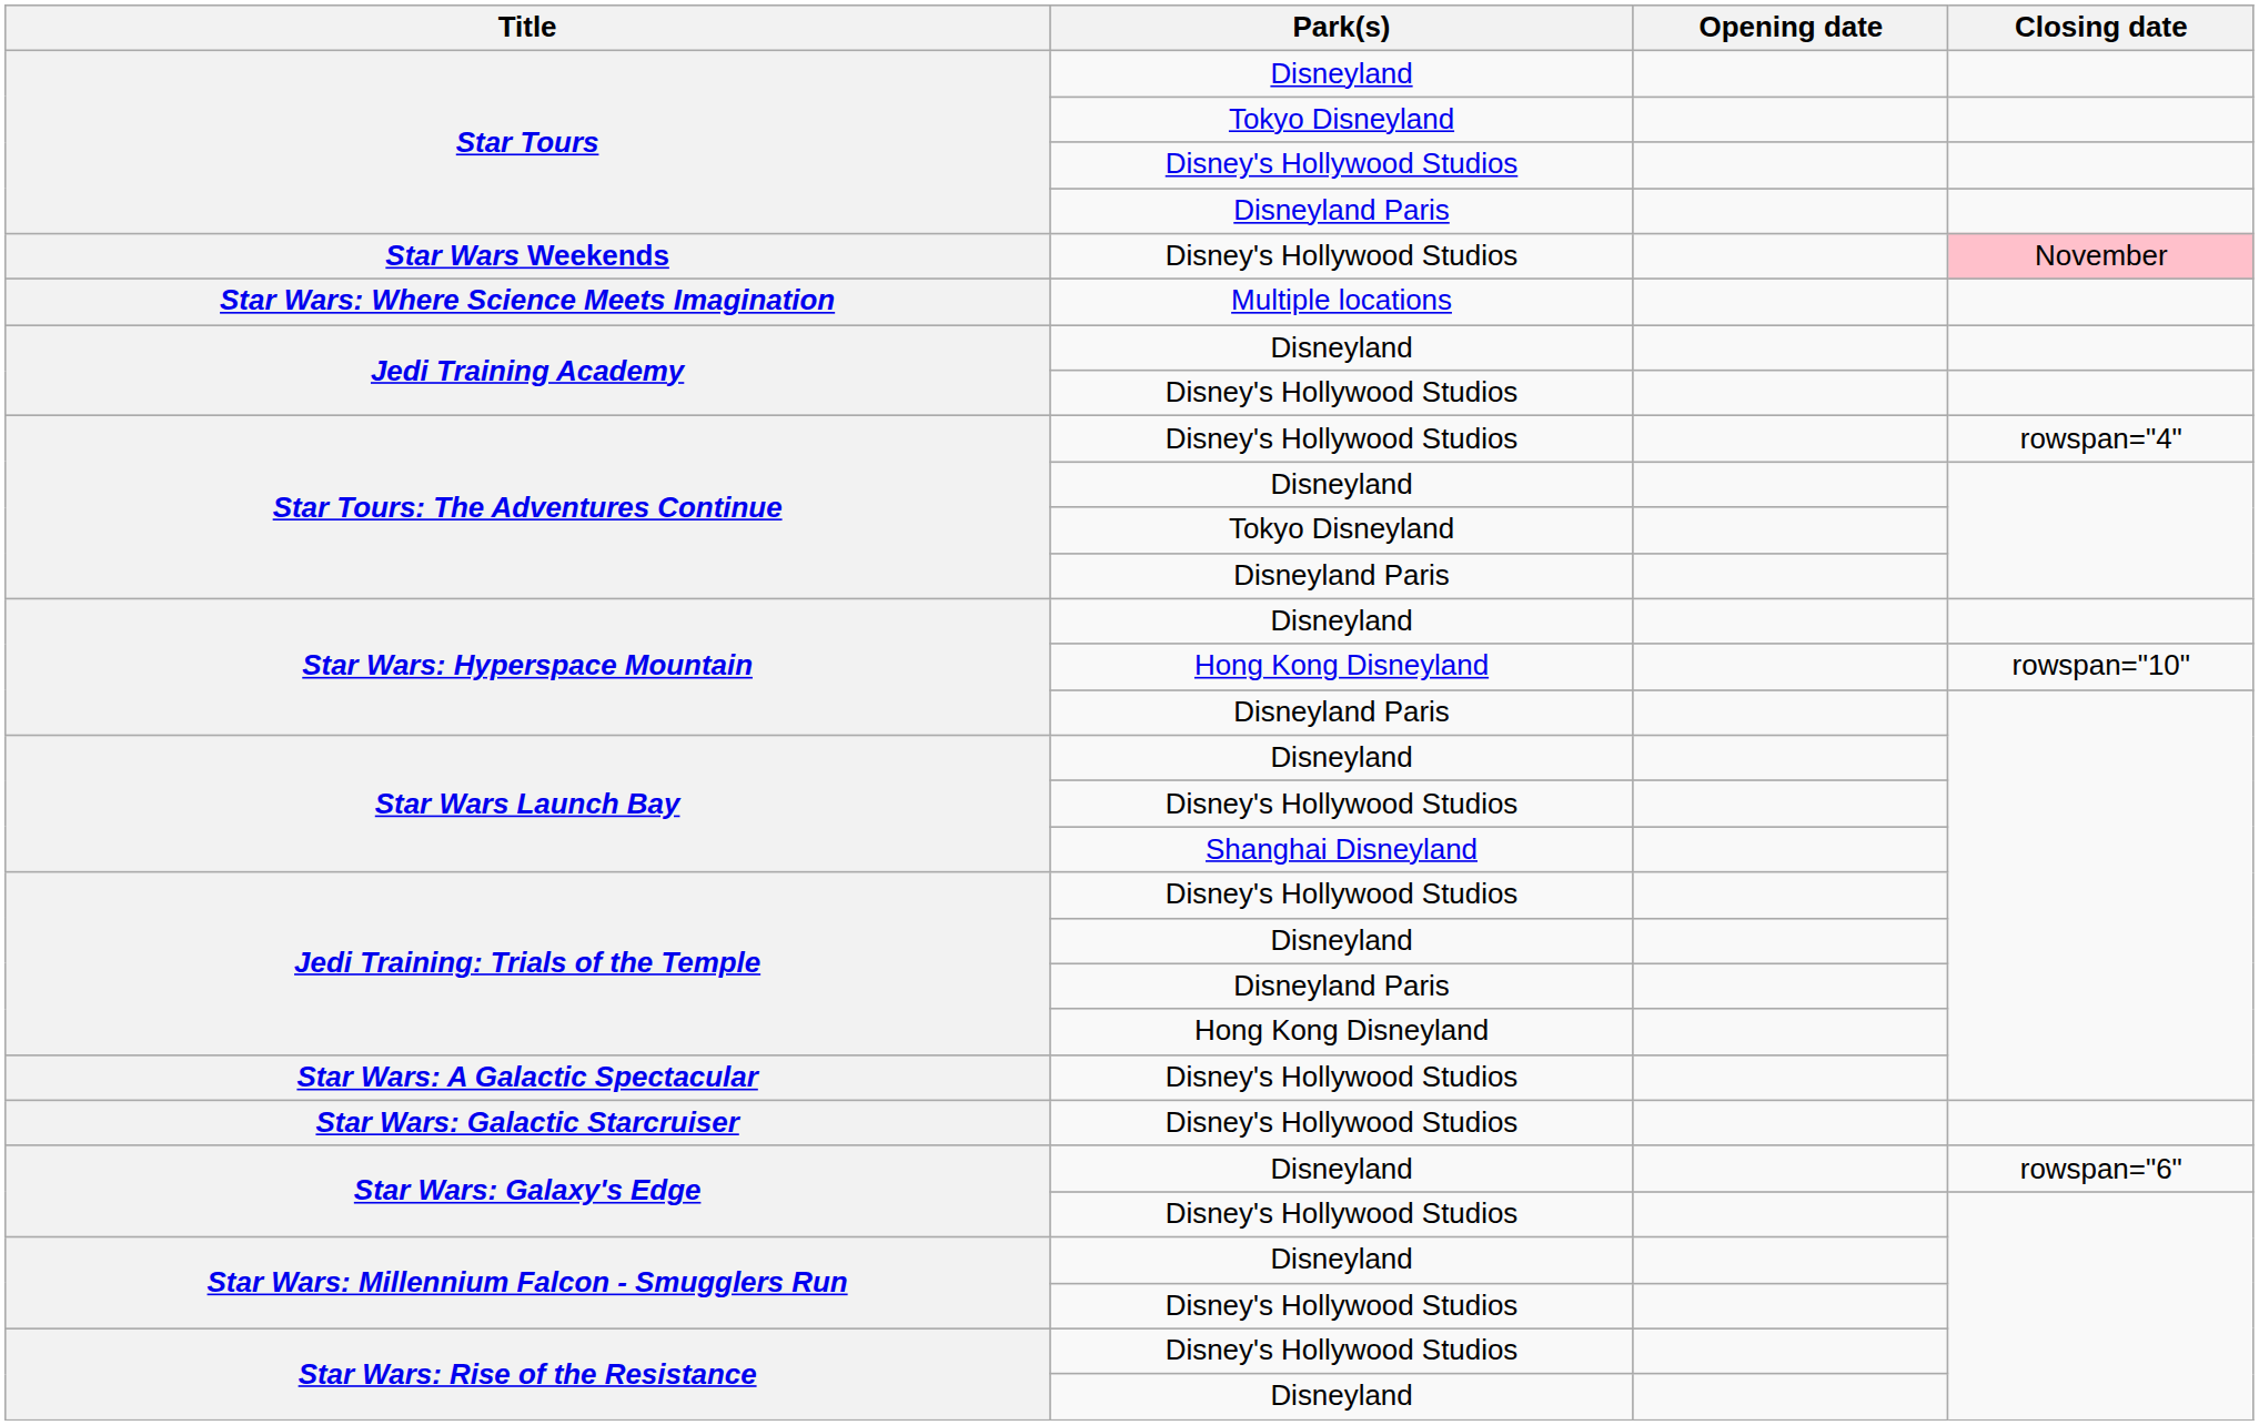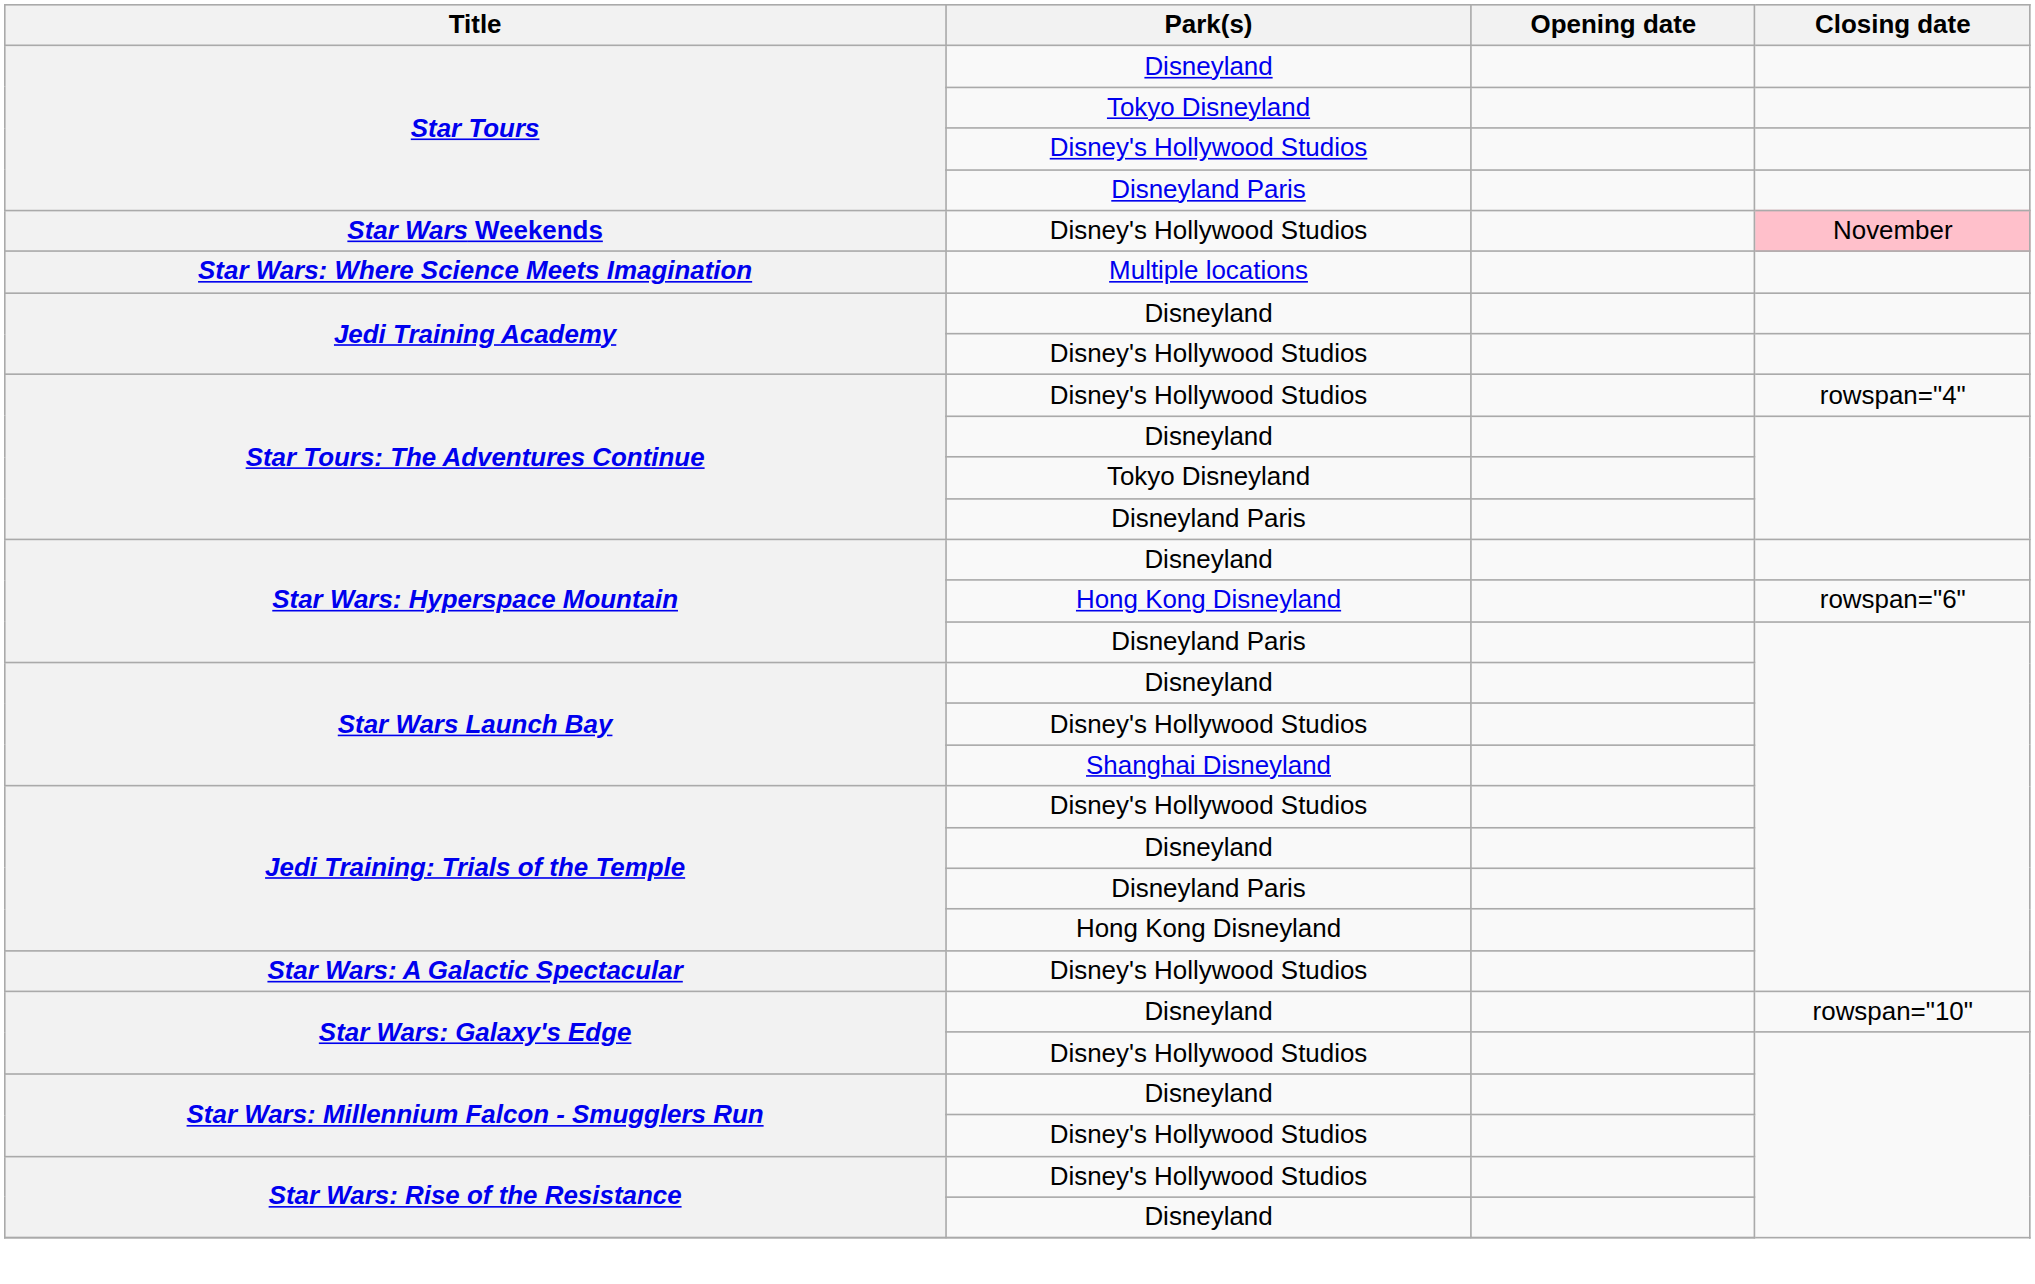Star Wars: Hyperspace Mountain / Hong Kong Disneyland | Closing date: rowspan="10" -> rowspan="6"
- row: Star Wars: Galactic Starcruiser | Disney's Hollywood Studios
Star Wars: Galaxy's Edge / Disneyland | Closing date: rowspan="6" -> rowspan="10"
